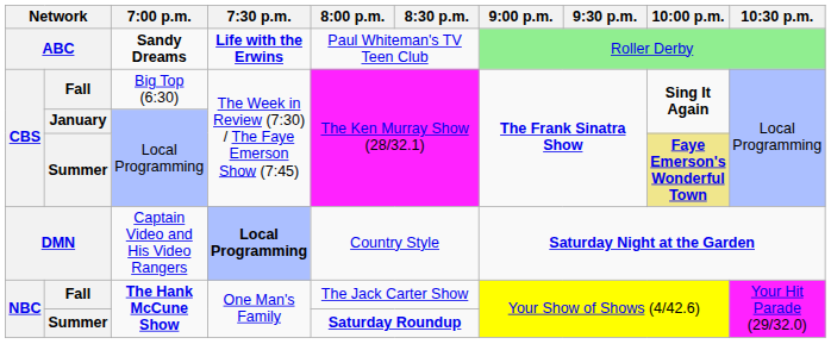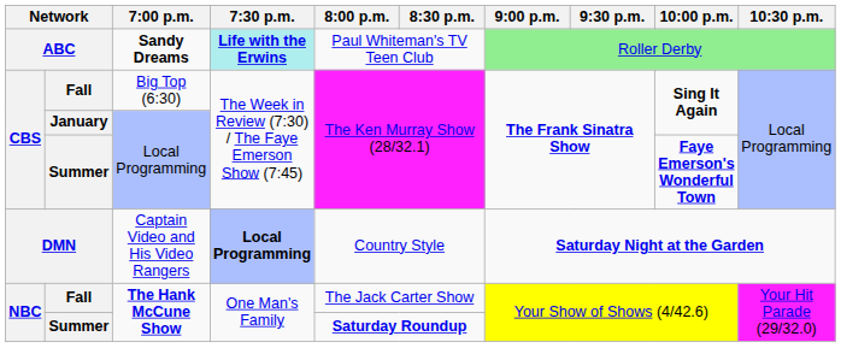ABC | 7:30 p.m.: no background -> paleturquoise background
Summer / Local Programming | 10:00 p.m.: khaki background -> no background
